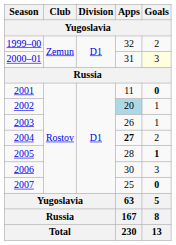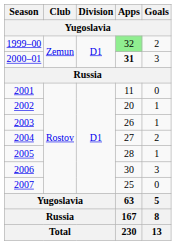1999–00 | Apps: no background -> lightgreen background
2000–01 | Apps: normal -> bold
2000–01 | Goals: lightyellow background -> no background
2001 | Goals: bold -> normal
2002 | Apps: lightblue background -> no background
2004 | Apps: bold -> normal
2005 | Goals: bold -> normal
2007 | Goals: bold -> normal
